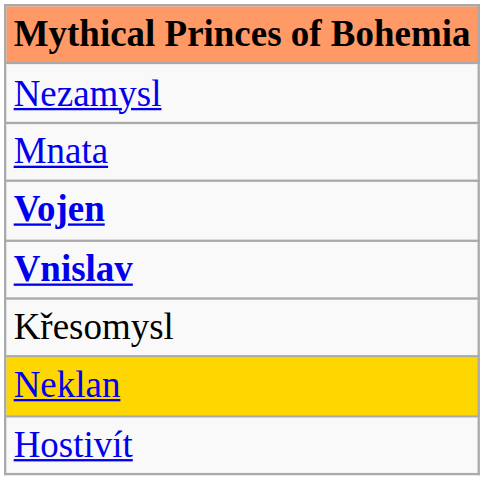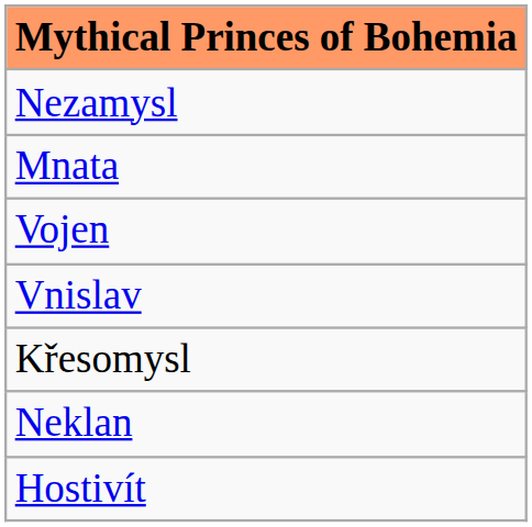Vojen | column 1: bold -> normal
Vnislav | column 1: bold -> normal
Neklan | column 1: gold background -> no background
